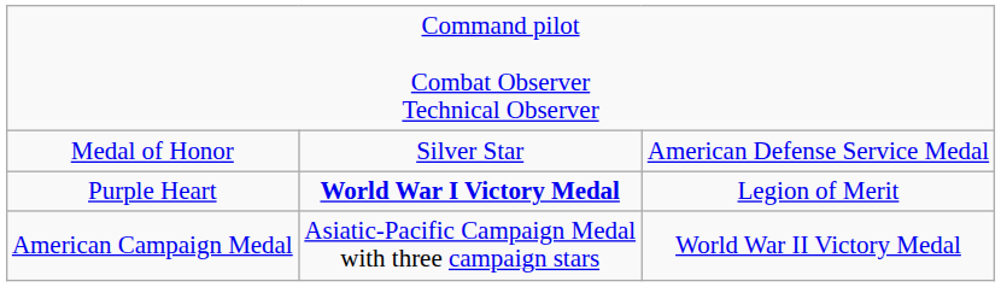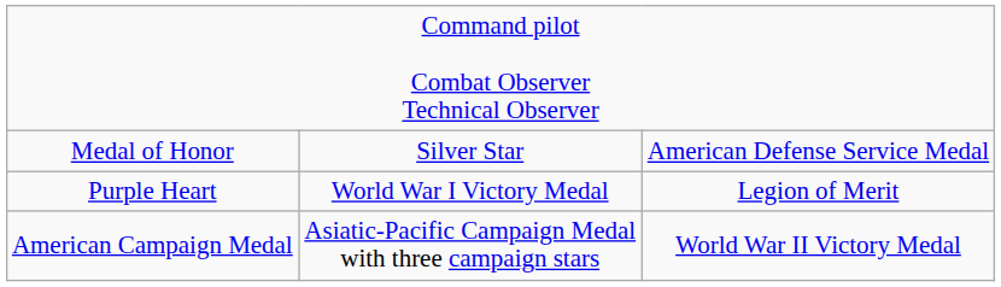Purple Heart | column 2: bold -> normal
